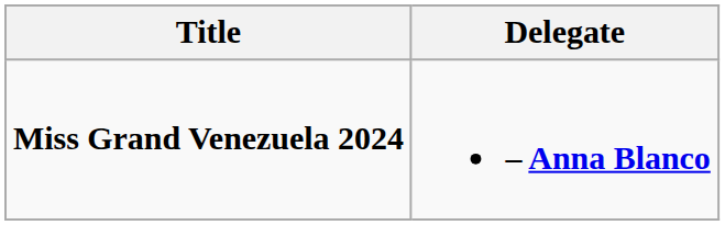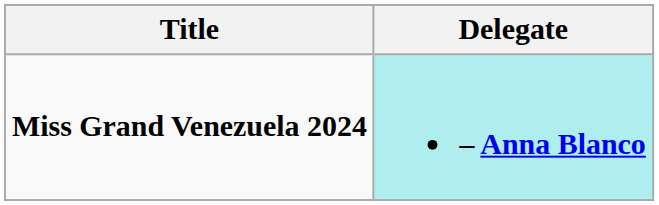Miss Grand Venezuela 2024 | Delegate: no background -> paleturquoise background
